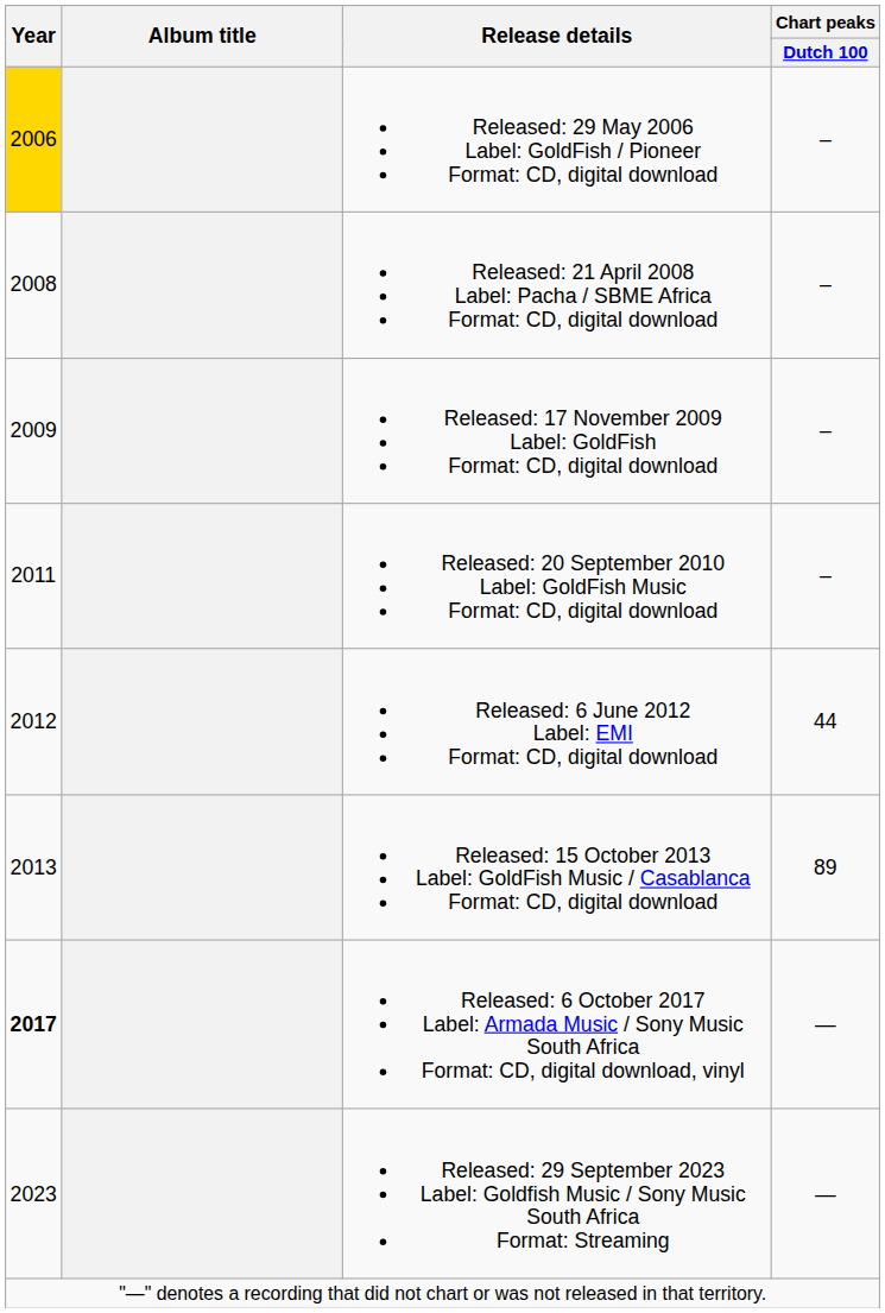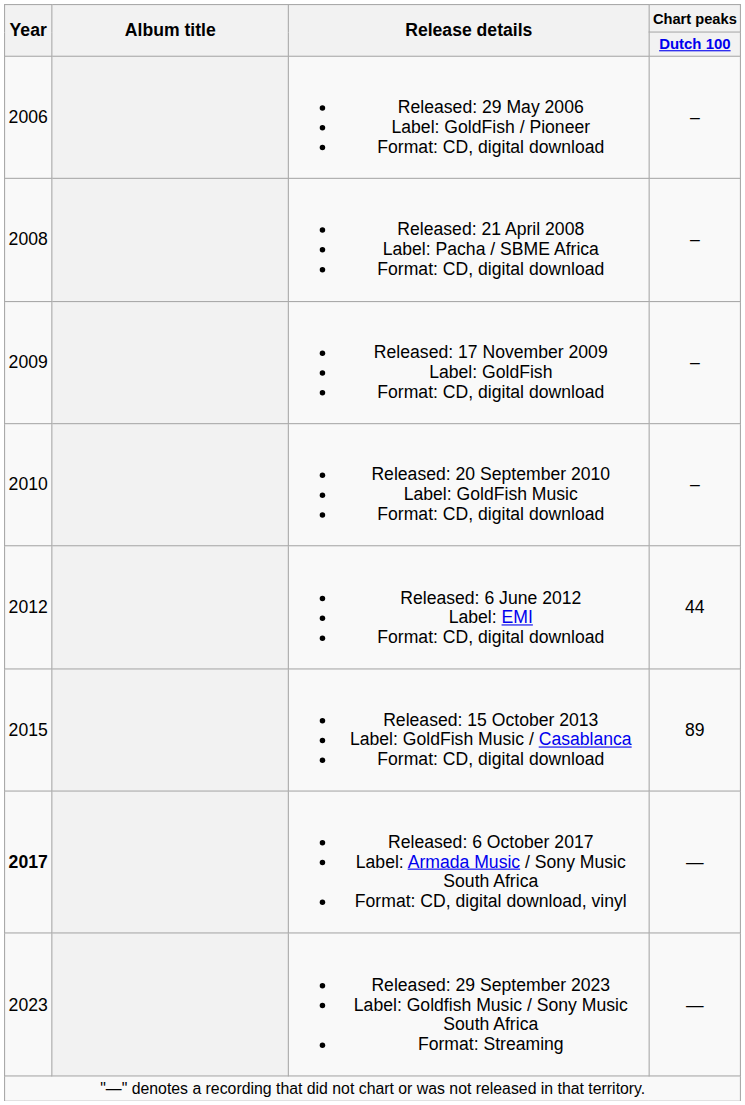row 3 | Year: gold background -> no background
row 6 | Year: 2011 -> 2010
row 8 | Year: 2013 -> 2015
